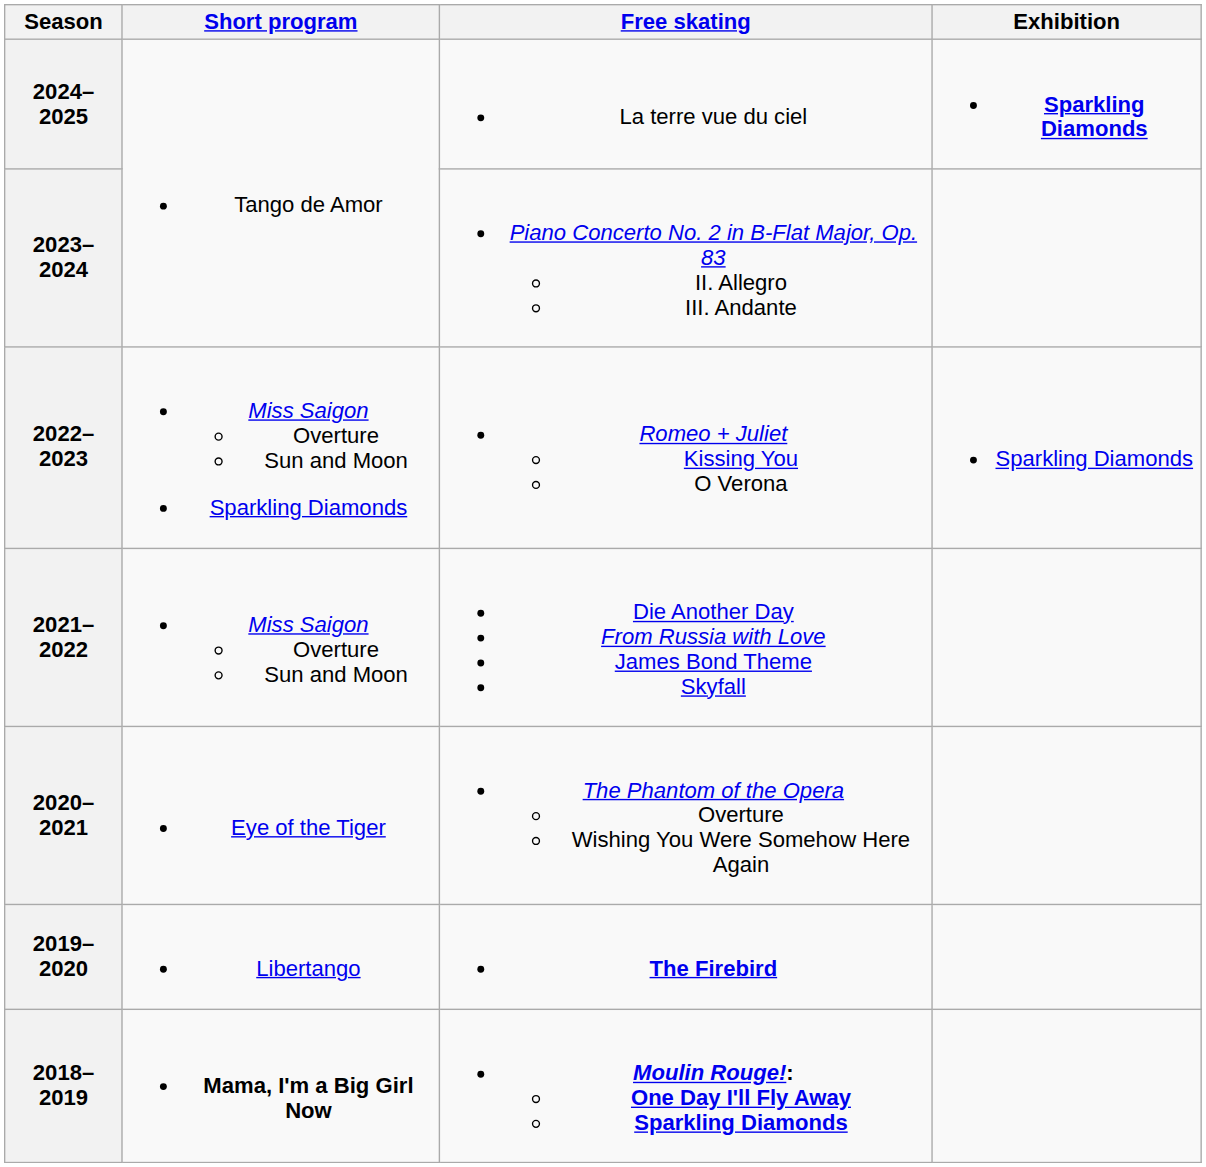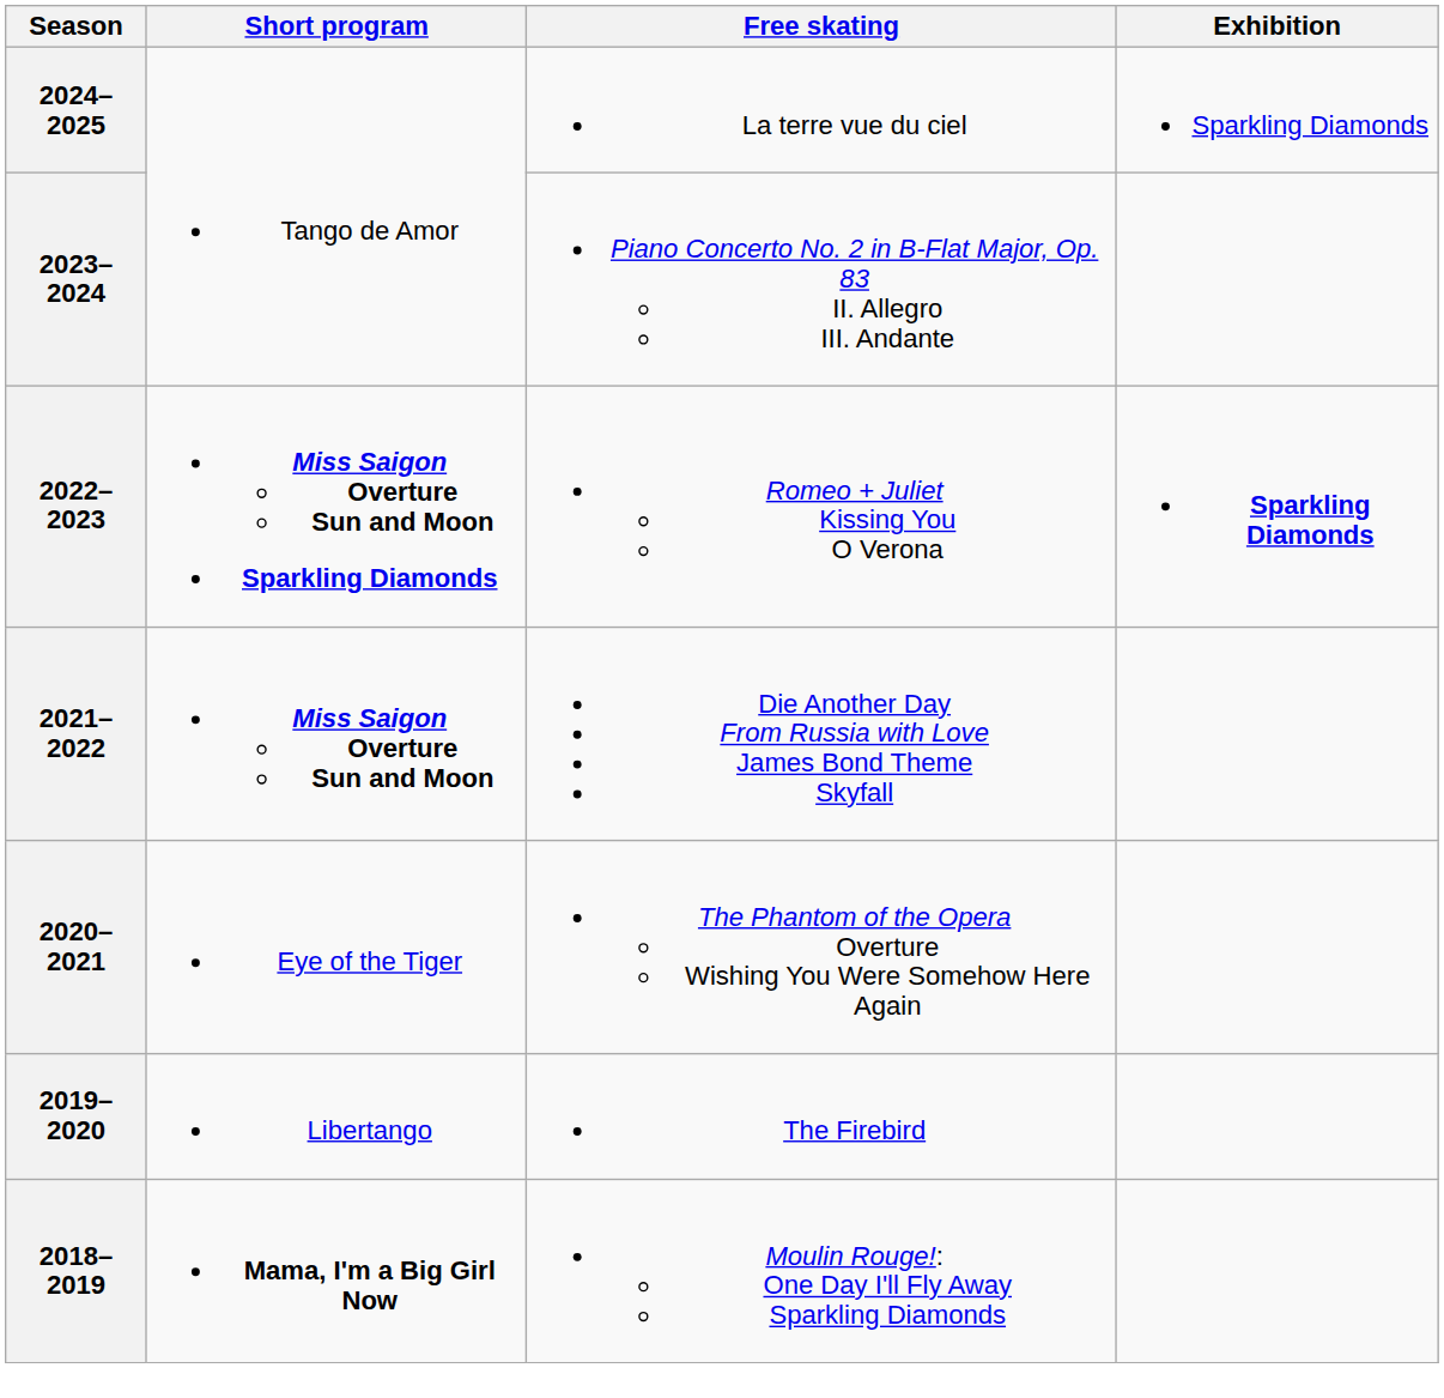2024–2025 | Exhibition: bold -> normal
2022–2023 | Short program: normal -> bold
2022–2023 | Exhibition: normal -> bold
2021–2022 | Short program: normal -> bold
2019–2020 | Free skating: bold -> normal
2018–2019 | Free skating: bold -> normal
